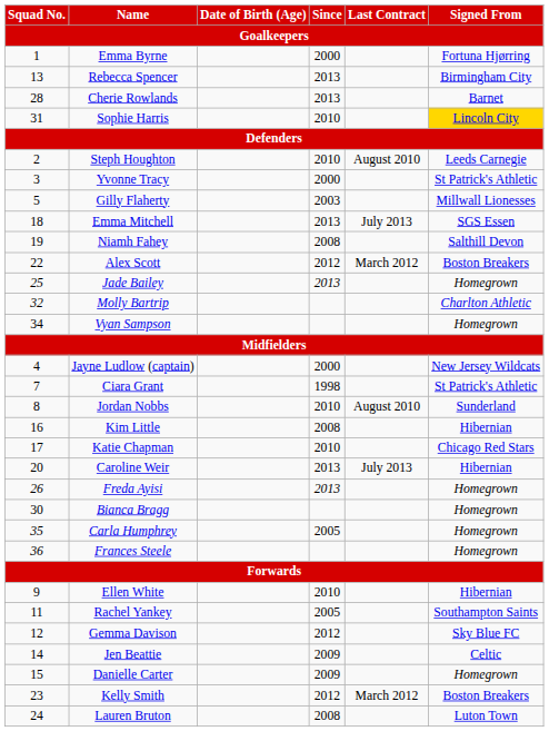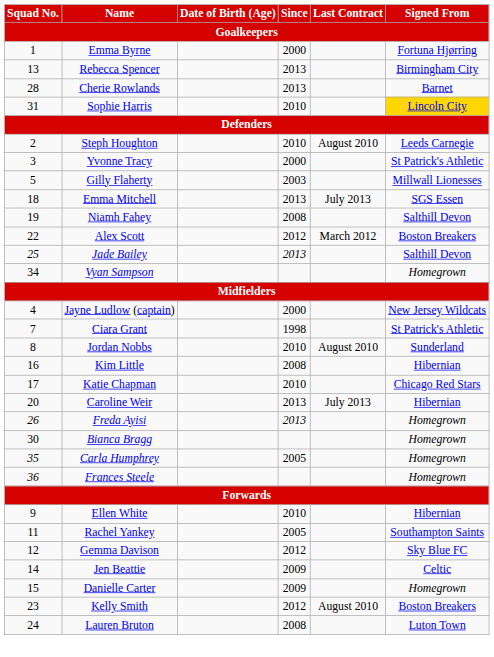Jade Bailey | Signed From: Homegrown -> Salthill Devon
- row: 32 | Molly Bartrip | Charlton Athletic
Kelly Smith | Last Contract: March 2012 -> August 2010
